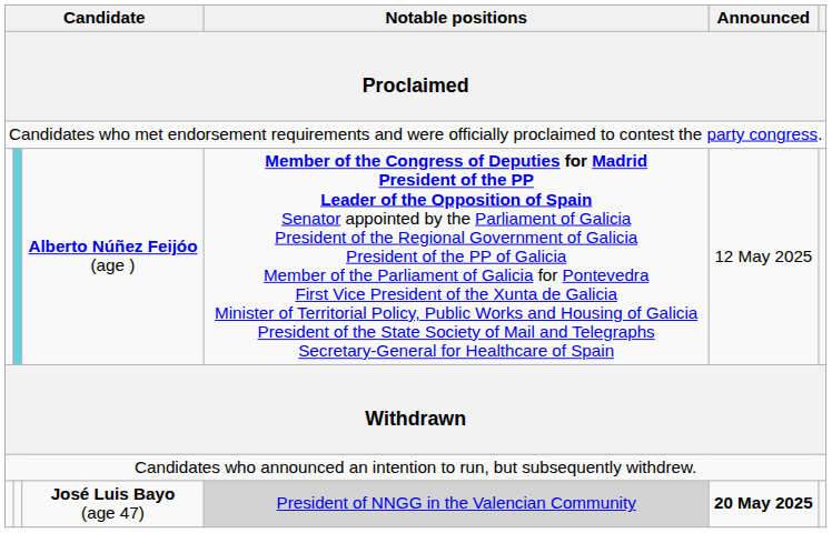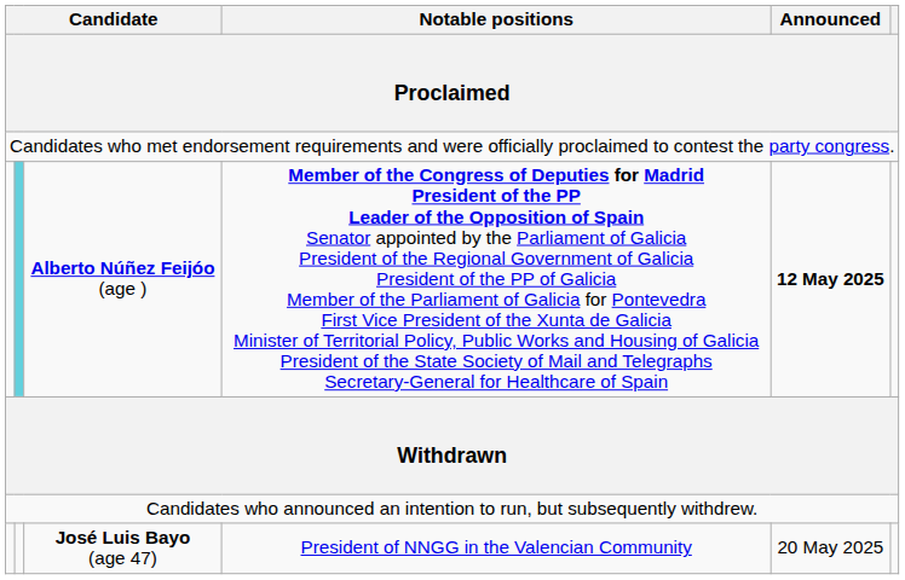Alberto Núñez Feijóo (age ) | Announced / Proclaimed: normal -> bold
José Luis Bayo (age 47) | Notable positions / Proclaimed: lightgrey background -> no background
José Luis Bayo (age 47) | Announced / Proclaimed: bold -> normal
